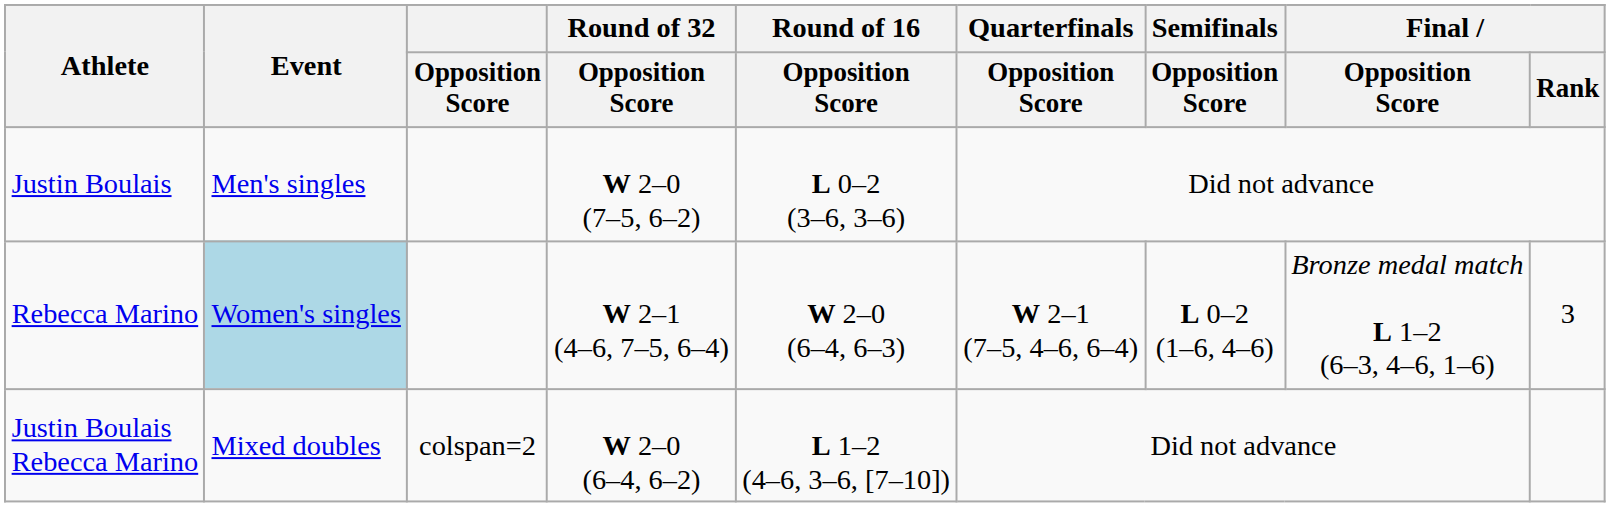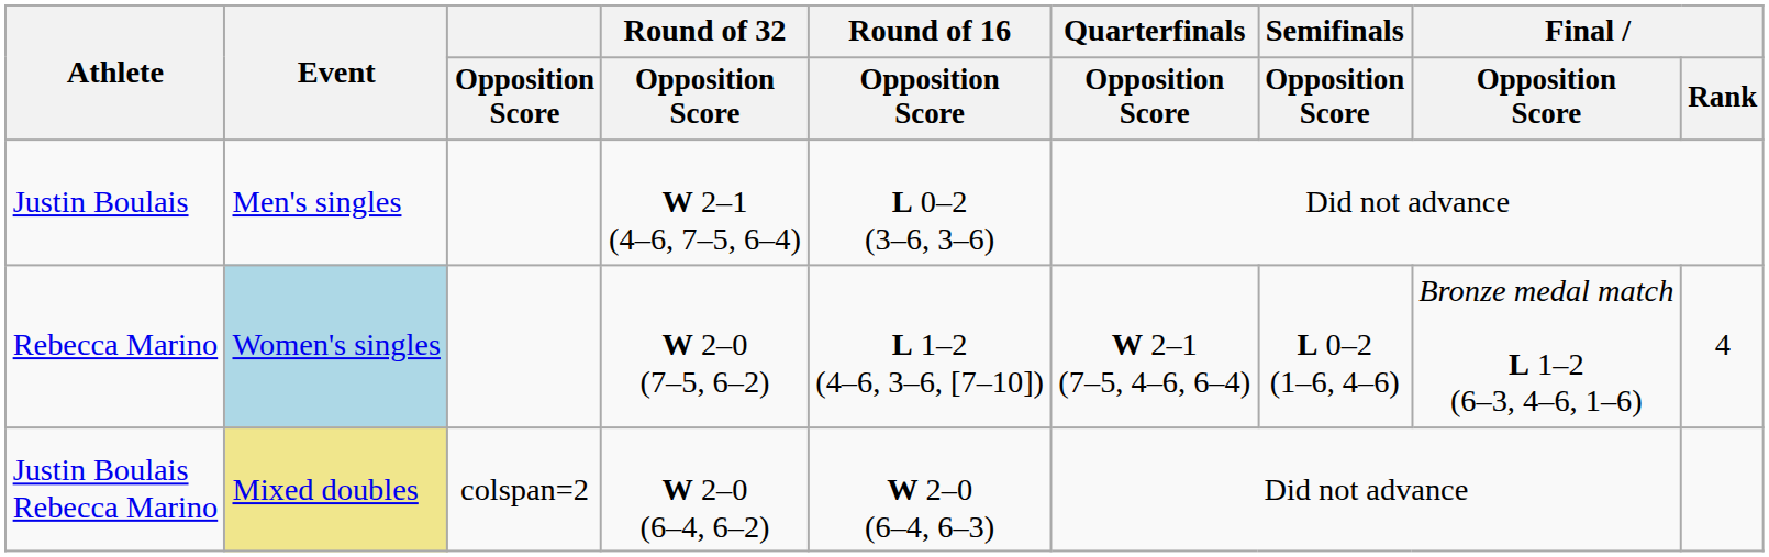Justin Boulais | Round of 32 / Opposition Score: W 2–0 (7–5, 6–2) -> W 2–1 (4–6, 7–5, 6–4)
Rebecca Marino | Round of 32 / Opposition Score: W 2–1 (4–6, 7–5, 6–4) -> W 2–0 (7–5, 6–2)
Rebecca Marino | Round of 16 / Opposition Score: W 2–0 (6–4, 6–3) -> L 1–2 (4–6, 3–6, [7–10])
Rebecca Marino | Final / Rank: 3 -> 4
Justin Boulais Rebecca Marino | Event: no background -> khaki background
Justin Boulais Rebecca Marino | Round of 16 / Opposition Score: L 1–2 (4–6, 3–6, [7–10]) -> W 2–0 (6–4, 6–3)
